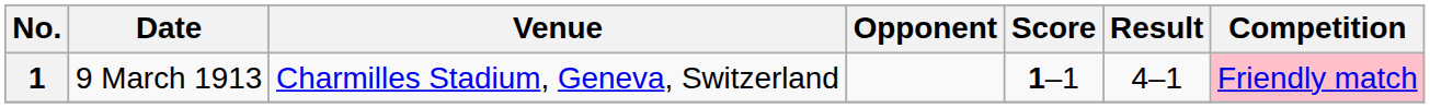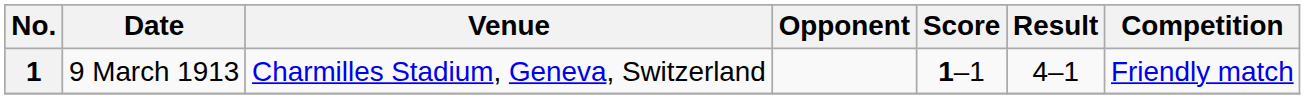1 | Competition: pink background -> no background
